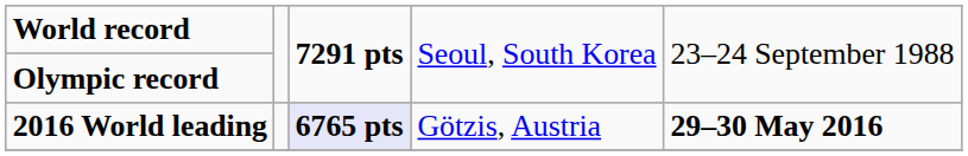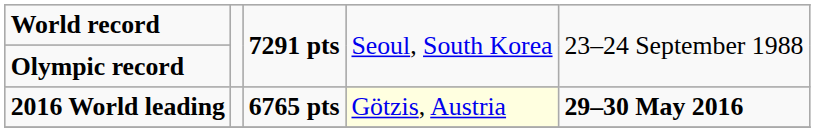2016 World leading | column 3: lavender background -> no background
2016 World leading | column 4: no background -> lightyellow background
